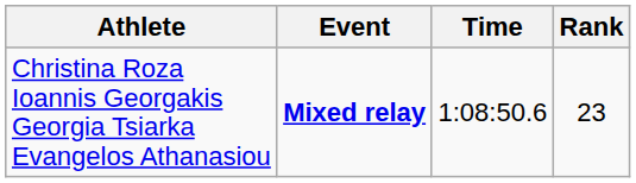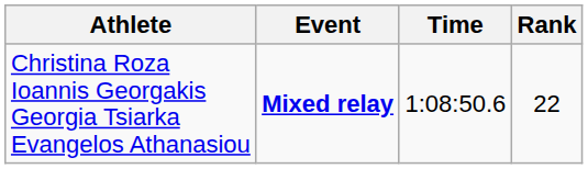row 2 | Rank: 23 -> 22
